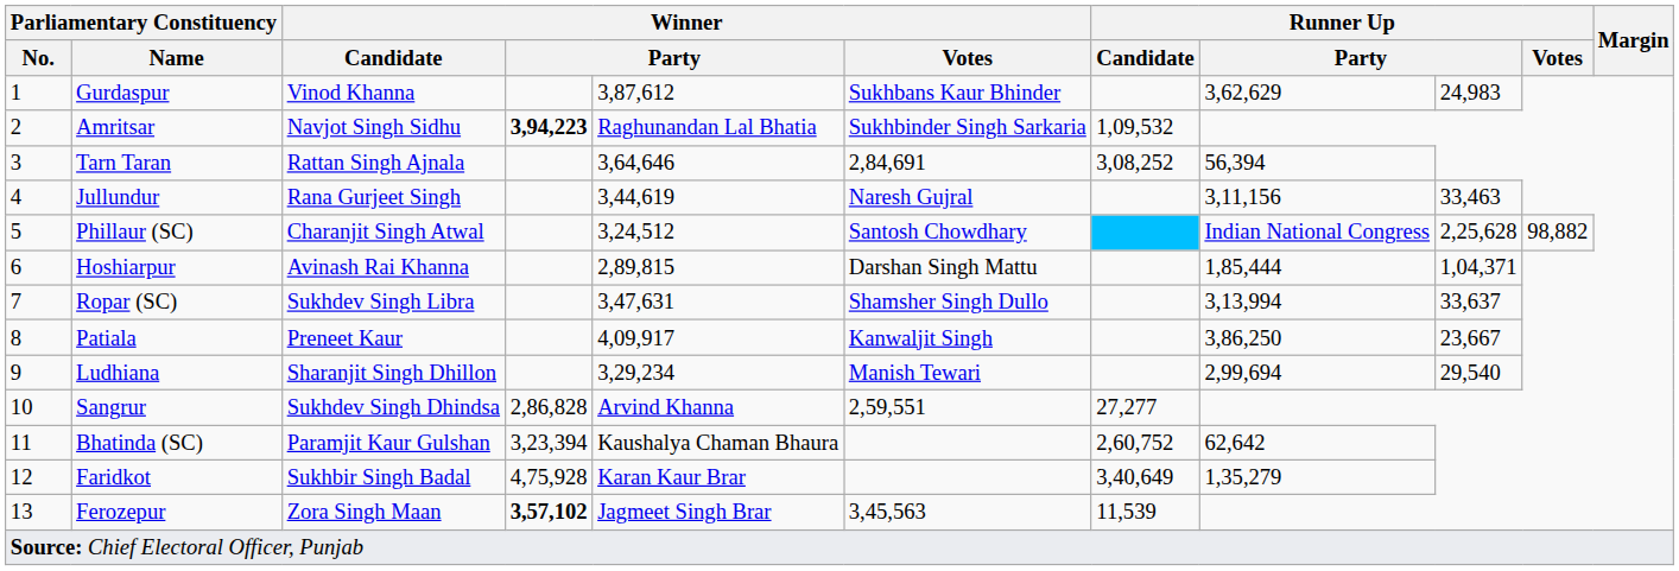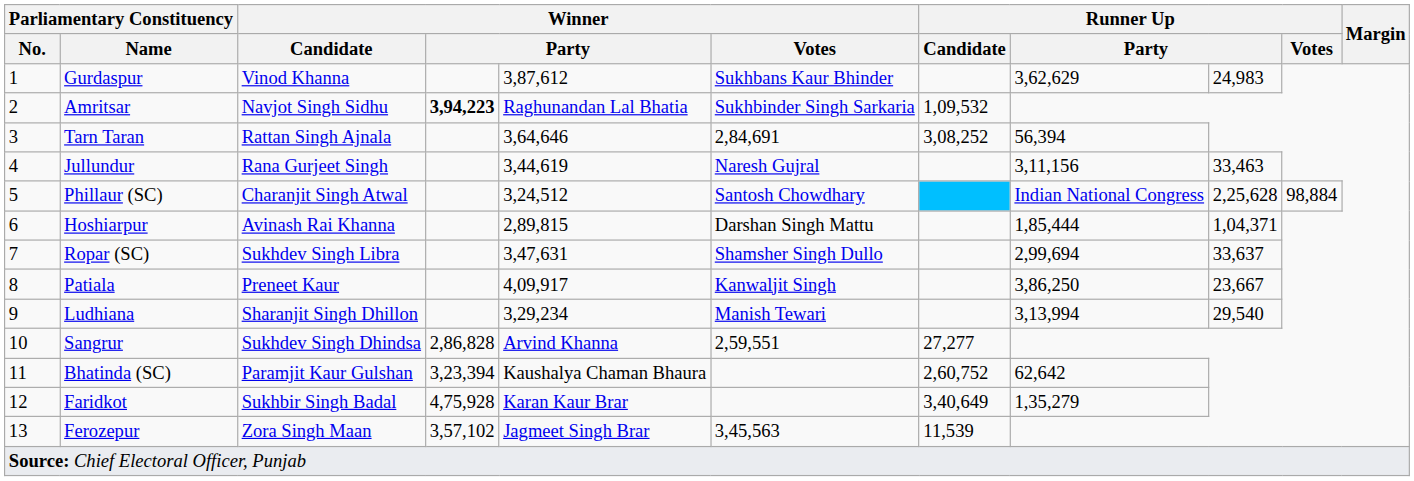Phillaur (SC) | Runner Up / Votes: 98,882 -> 98,884
Ropar (SC) | column 8: 3,13,994 -> 2,99,694
Ludhiana | column 8: 2,99,694 -> 3,13,994
Ferozepur | column 4: bold -> normal
